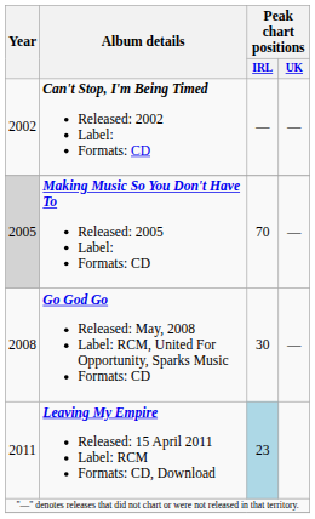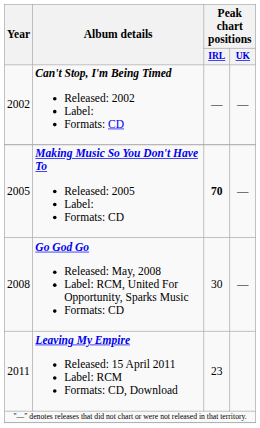row 4 | Year: lightgrey background -> no background
row 4 | Peak chart positions / IRL: normal -> bold
row 6 | Peak chart positions / IRL: lightblue background -> no background
